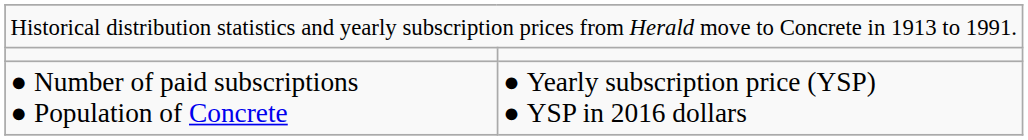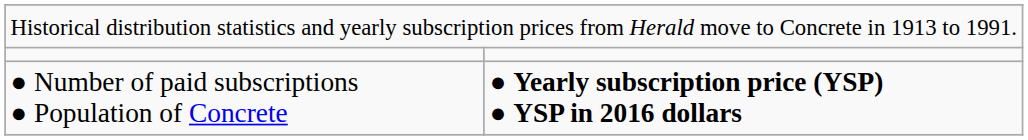● Number of paid subscriptions ● Population of Concrete | column 2: normal -> bold
